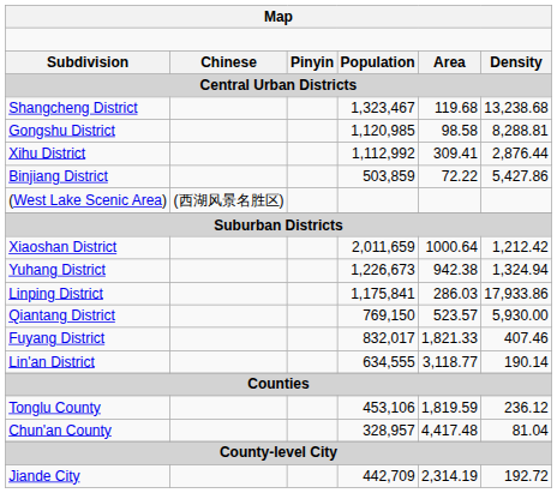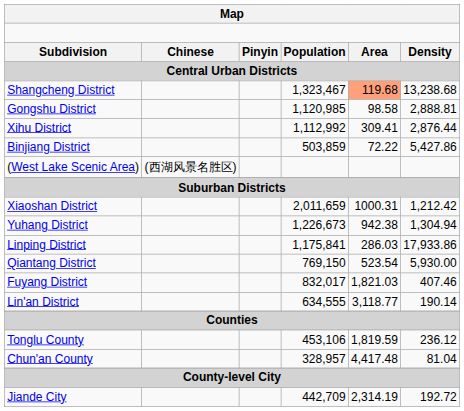Shangcheng District | column 5: no background -> lightsalmon background
Gongshu District | column 6: 8,288.81 -> 2,888.81
Xiaoshan District | column 5: 1000.64 -> 1000.31
Yuhang District | column 6: 1,324.94 -> 1,304.94
Qiantang District | column 5: 523.57 -> 523.54
Fuyang District | column 5: 1,821.33 -> 1,821.03
